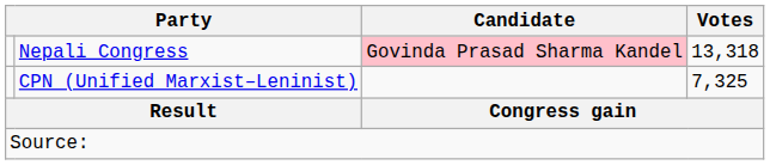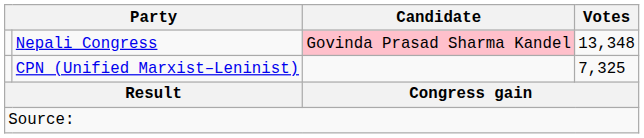Nepali Congress | Votes: 13,318 -> 13,348
